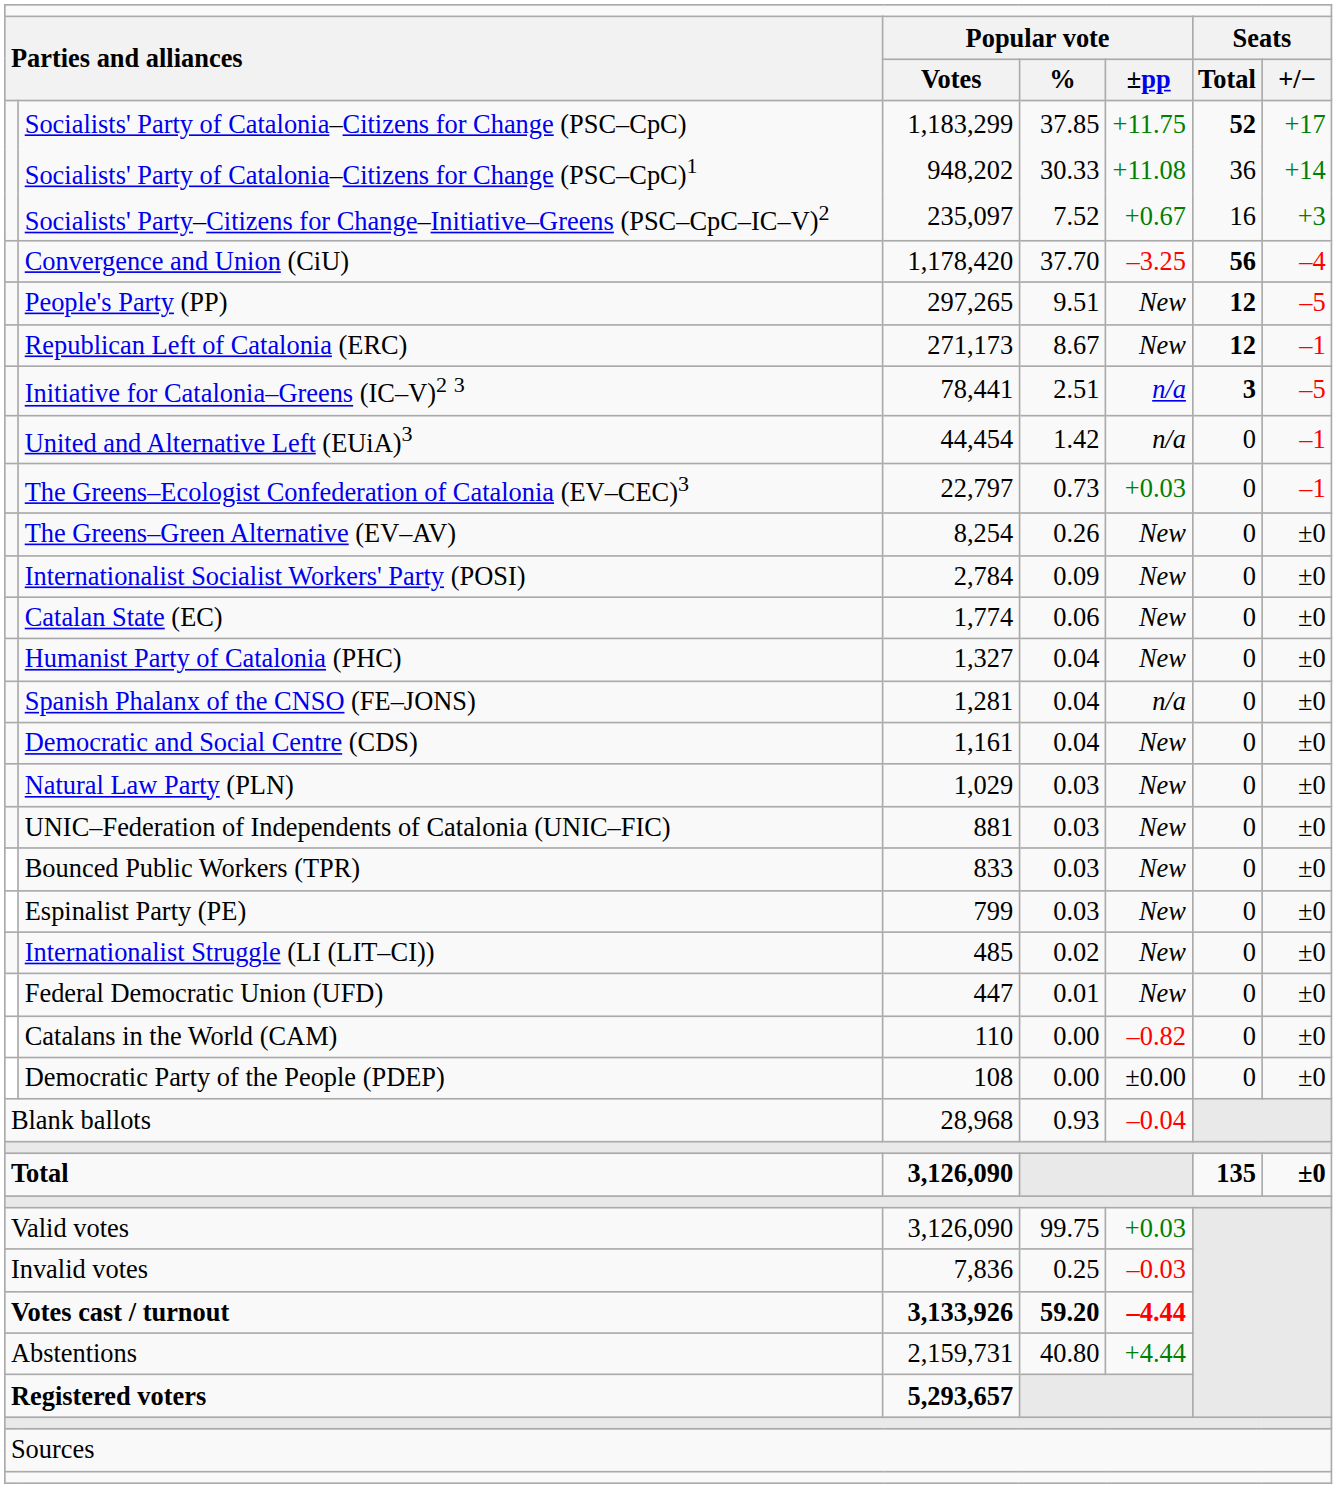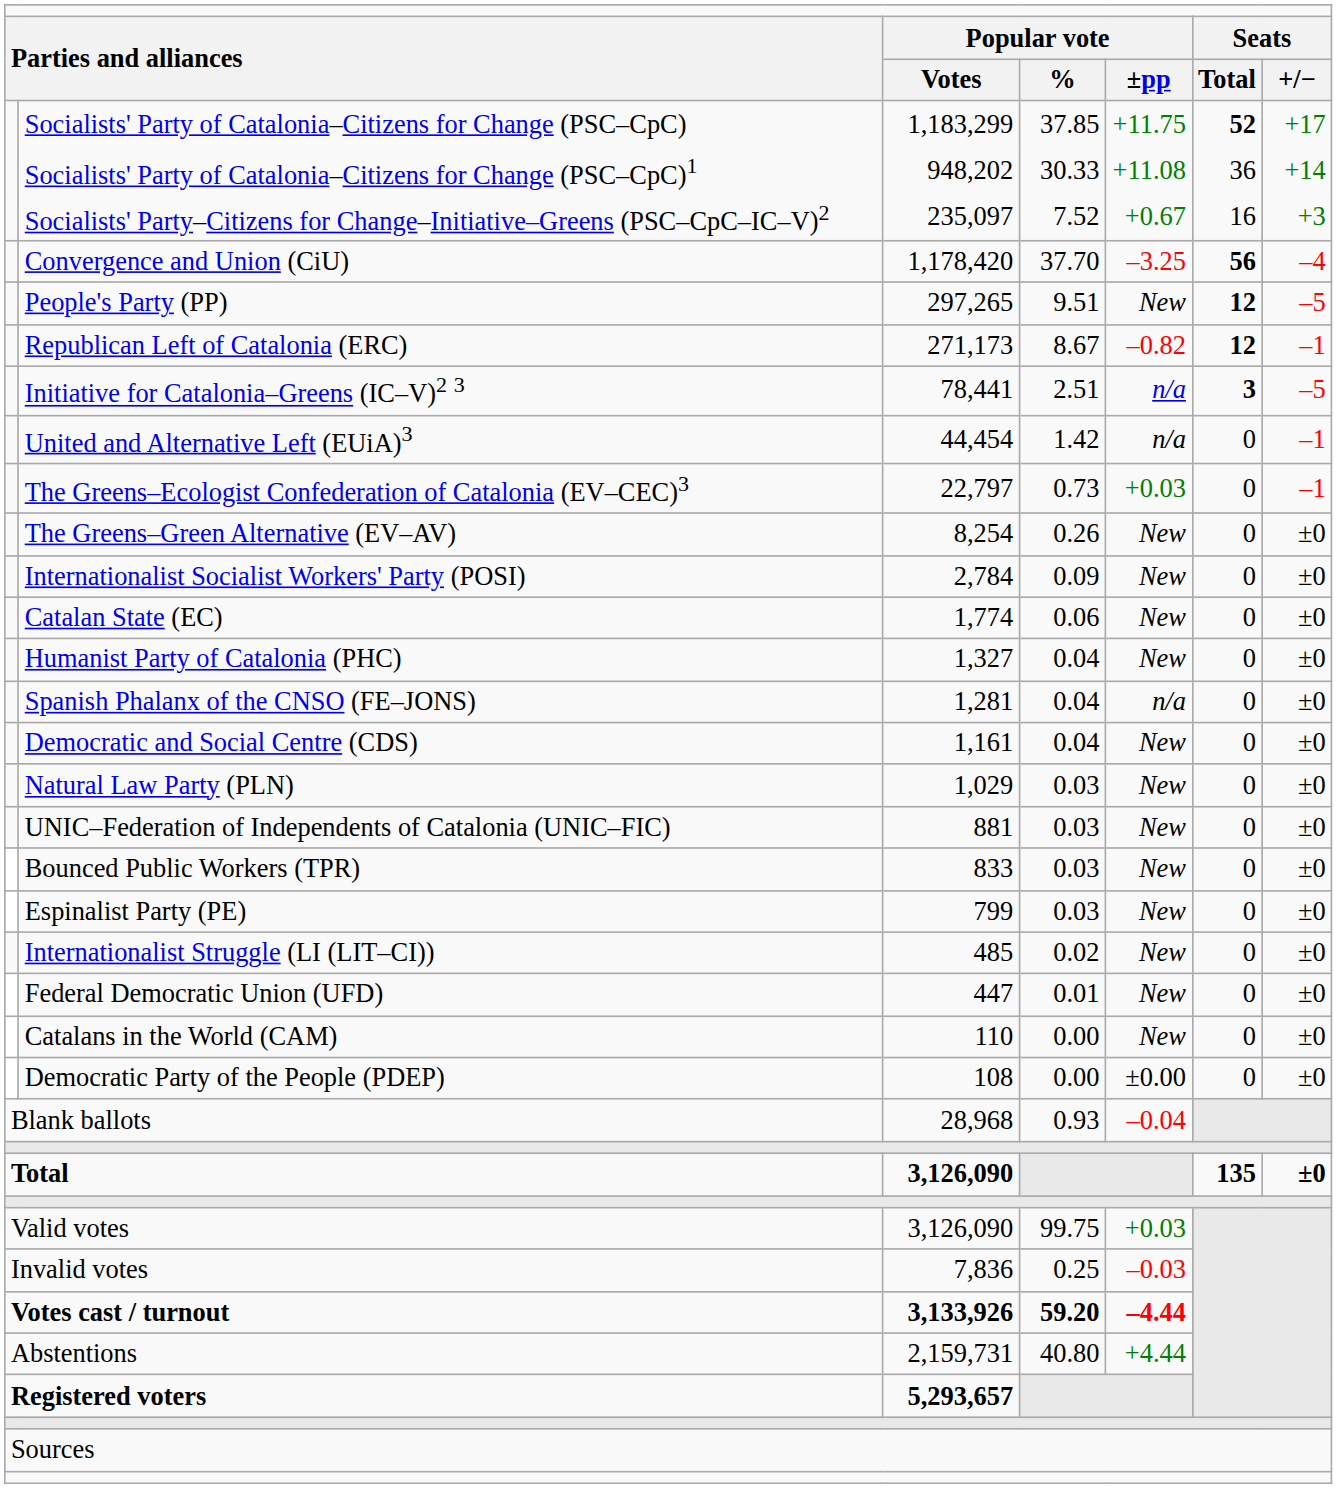Republican Left of Catalonia (ERC) | column 5: New -> –0.82
Catalans in the World (CAM) | column 5: –0.82 -> New
